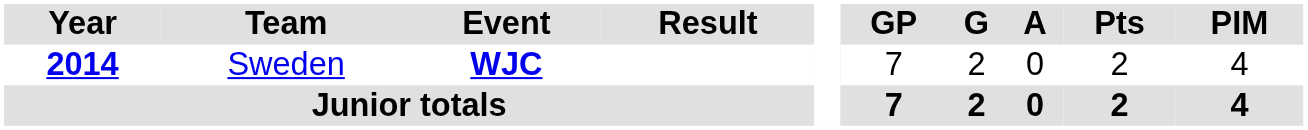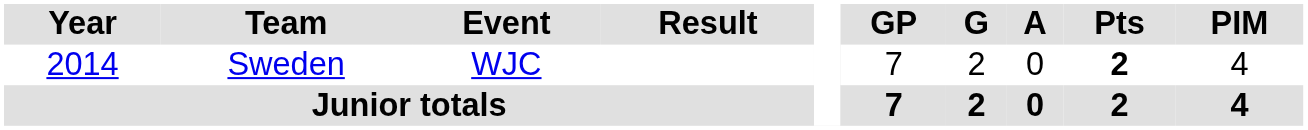Sweden | Year: bold -> normal
Sweden | Event: bold -> normal
Sweden | Pts: normal -> bold
